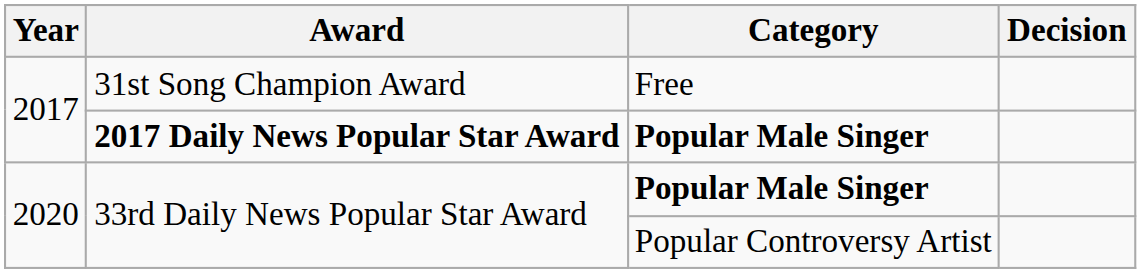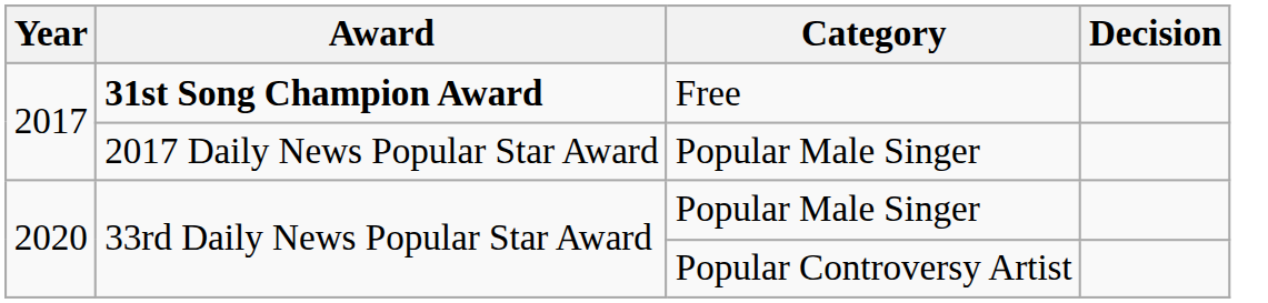31st Song Champion Award | Award: normal -> bold
2017 Daily News Popular Star Award | Award: bold -> normal
2017 Daily News Popular Star Award | Category: bold -> normal
33rd Daily News Popular Star Award / Popular Male Singer | Category: bold -> normal
